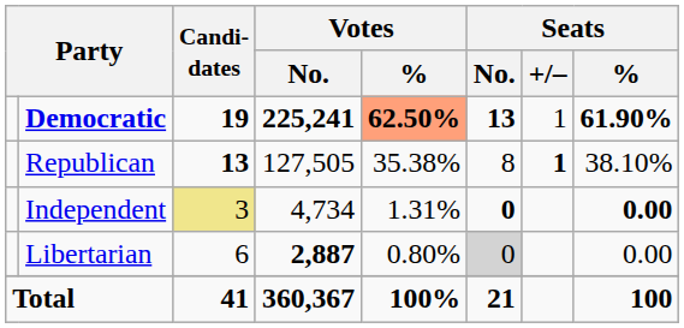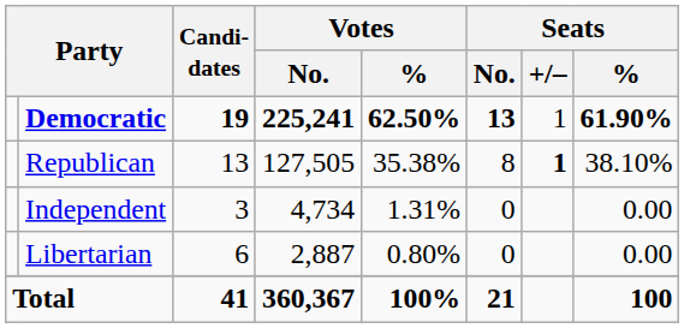Democratic | Votes / %: lightsalmon background -> no background
Republican | Candi- dates: bold -> normal
Independent | Candi- dates: khaki background -> no background
Independent | Seats / No.: bold -> normal
Independent | Seats / %: bold -> normal
Libertarian | Votes / No.: bold -> normal
Libertarian | Seats / No.: lightgrey background -> no background
